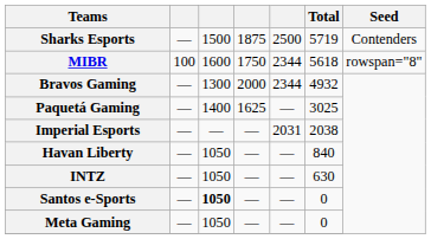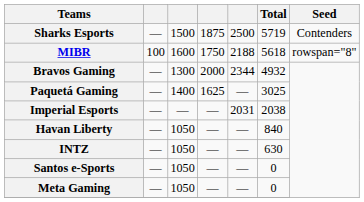MIBR | column 5: 2344 -> 2188
Santos e-Sports | column 3: bold -> normal
